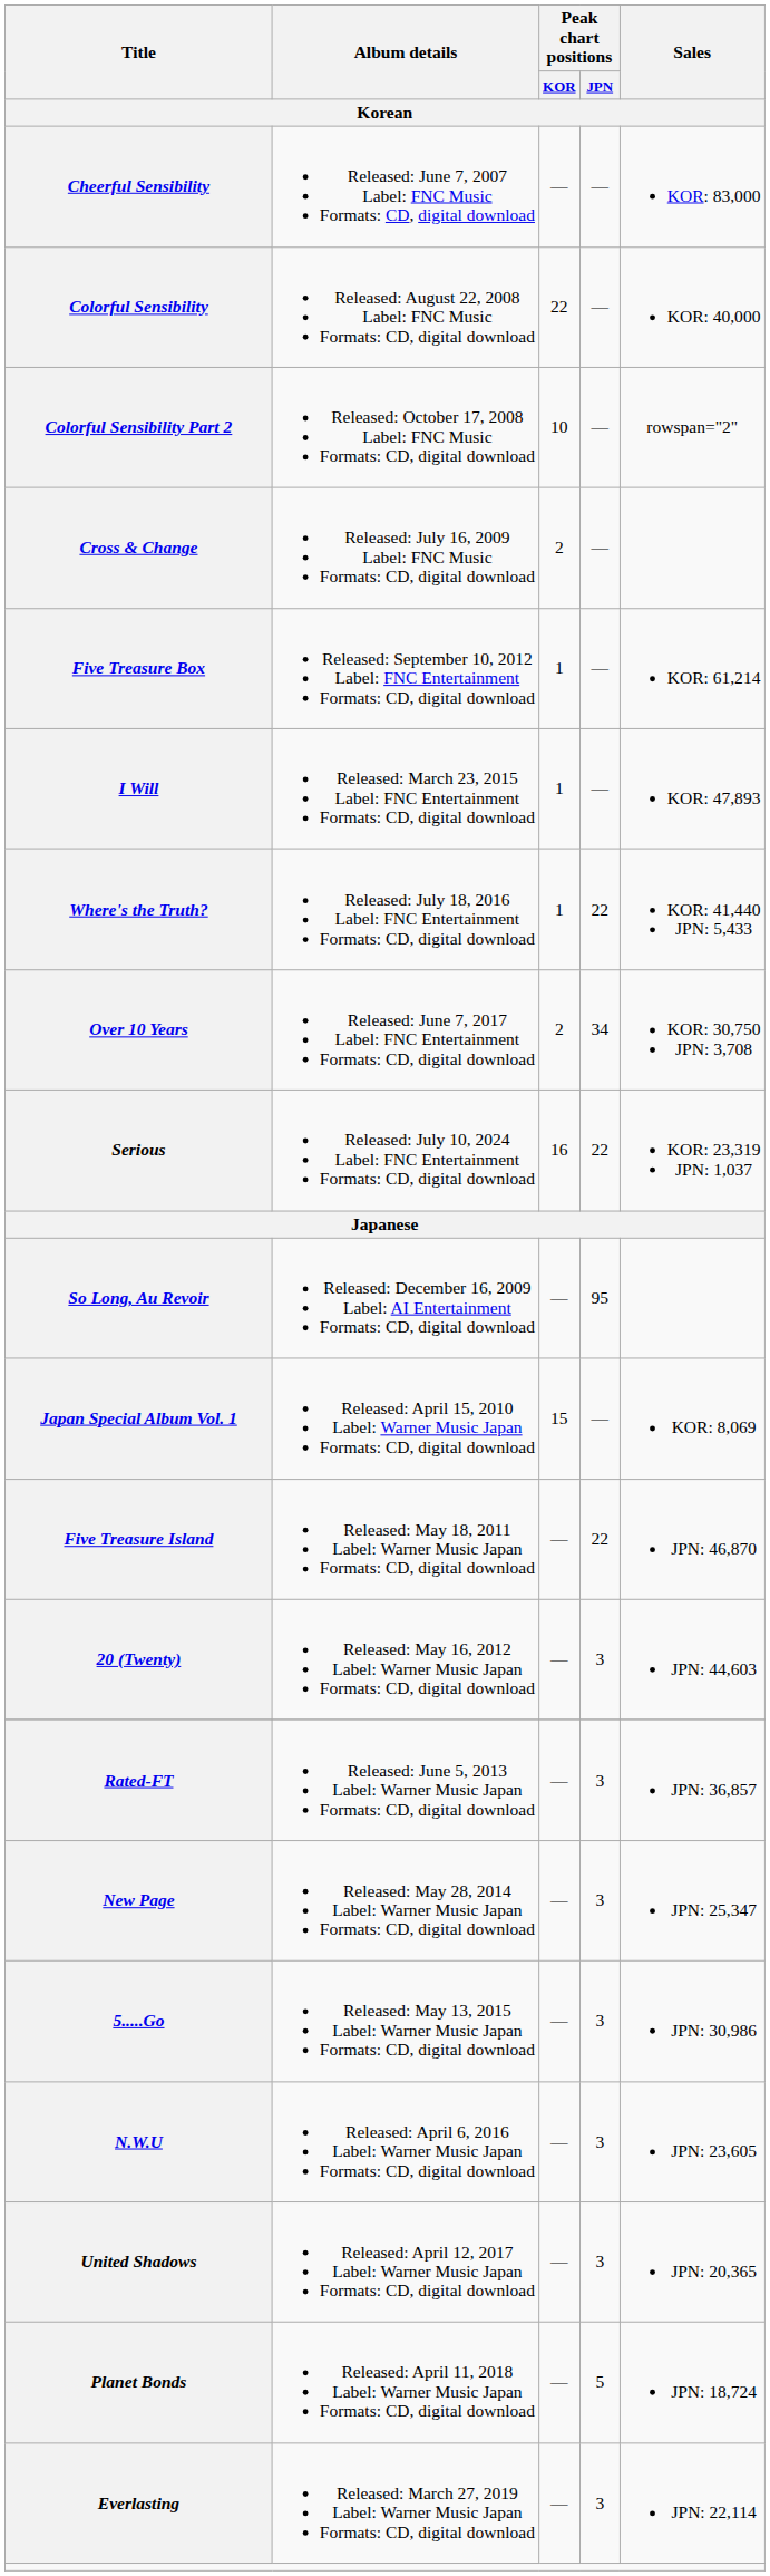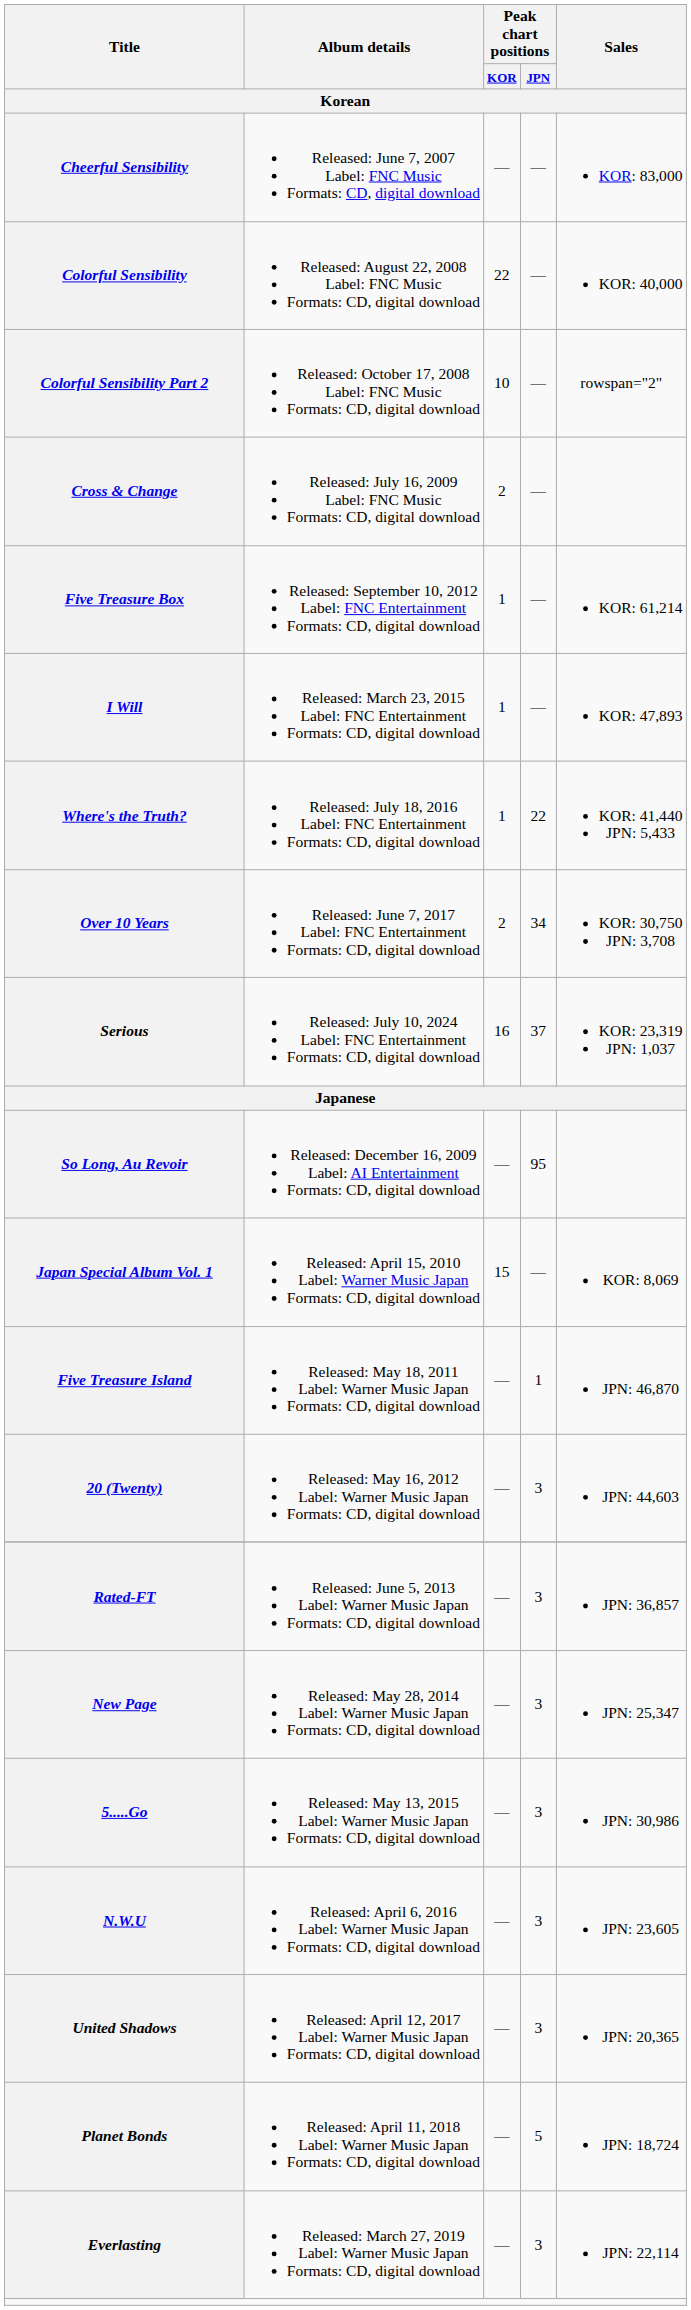Serious | Peak chart positions / JPN: 22 -> 37
Five Treasure Island | Peak chart positions / JPN: 22 -> 1
